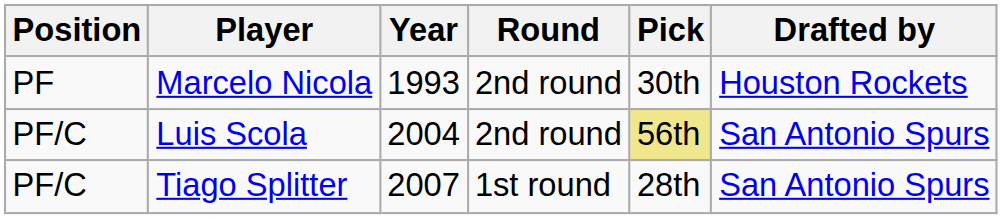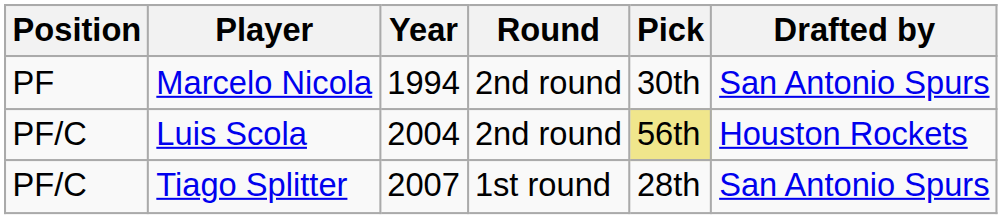Marcelo Nicola | Year: 1993 -> 1994
Marcelo Nicola | Drafted by: Houston Rockets -> San Antonio Spurs
Luis Scola | Drafted by: San Antonio Spurs -> Houston Rockets
